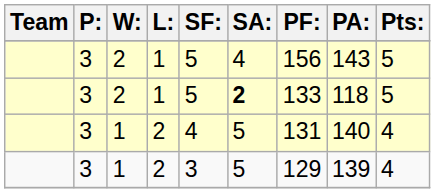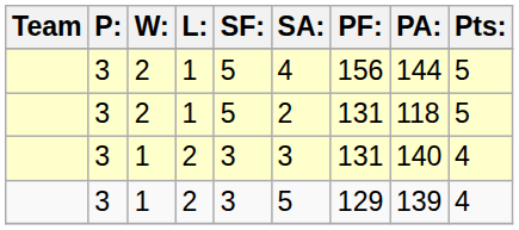row 2 | PA:: 143 -> 144
row 3 | SA:: bold -> normal
row 3 | PF:: 133 -> 131
row 4 | SF:: 4 -> 3
row 4 | SA:: 5 -> 3
